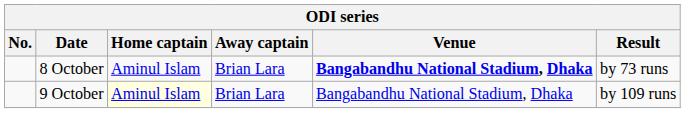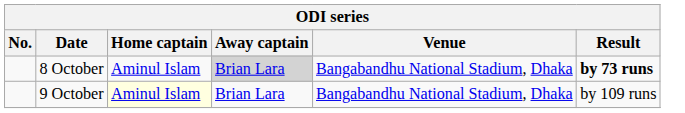8 October | Away captain: no background -> lightgrey background
8 October | Venue: bold -> normal
8 October | Result: normal -> bold
